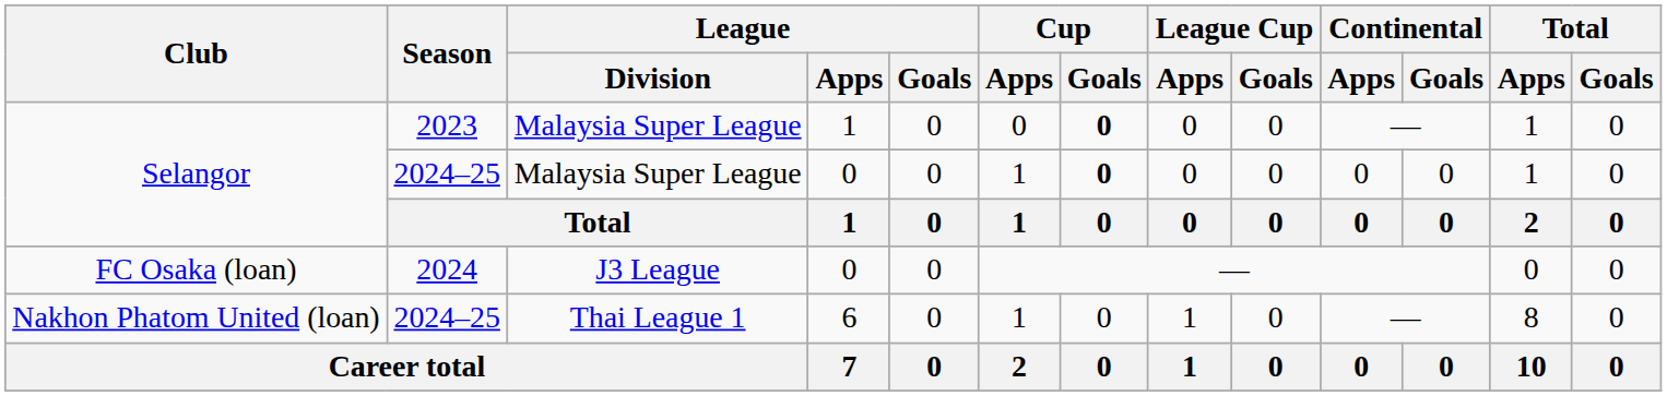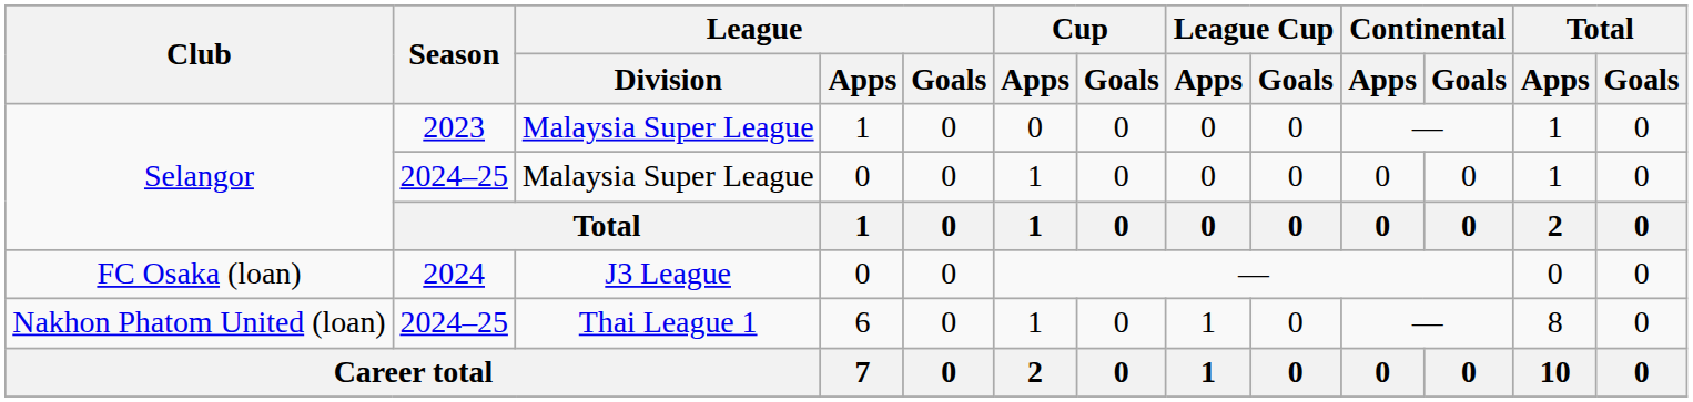Selangor / 2023 | Cup / Goals: bold -> normal
Selangor / 2024–25 | Cup / Goals: bold -> normal
